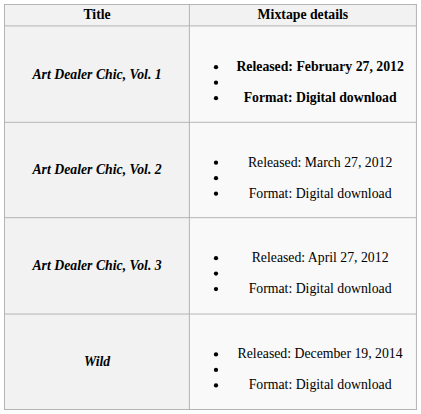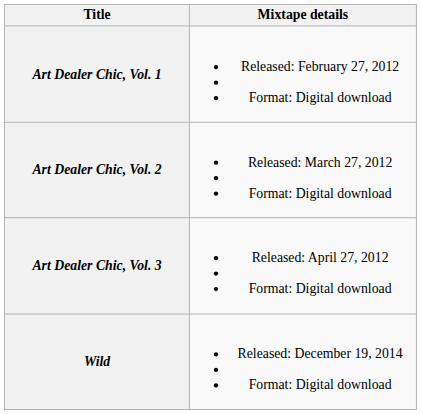Art Dealer Chic, Vol. 1 | Mixtape details: bold -> normal
